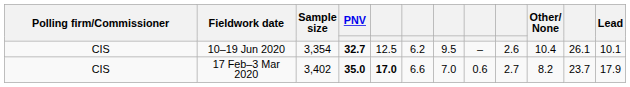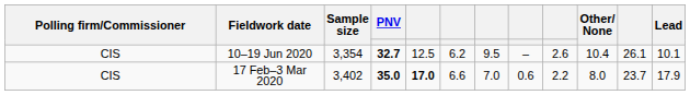17 Feb–3 Mar 2020 | column 9: 2.7 -> 2.2
17 Feb–3 Mar 2020 | Other/ None: 8.2 -> 8.0
